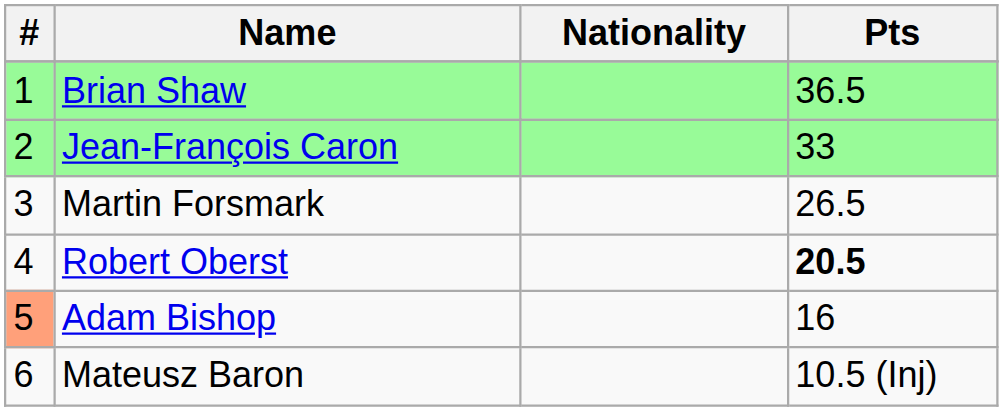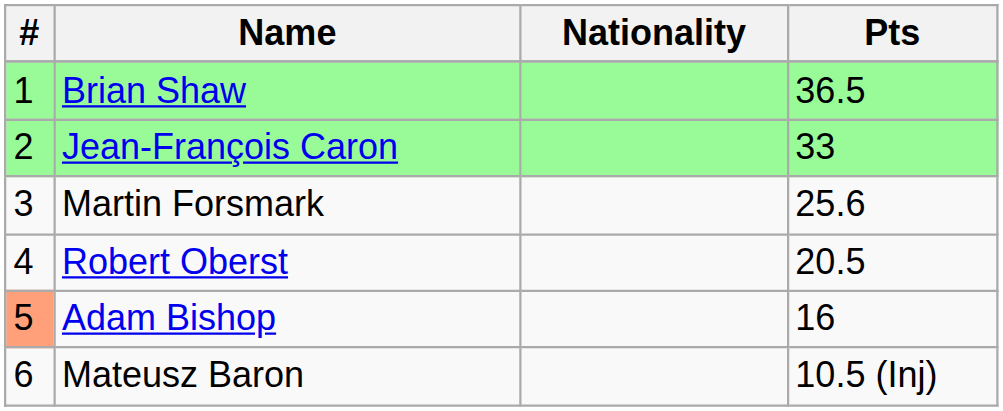Martin Forsmark | Pts: 26.5 -> 25.6
Robert Oberst | Pts: bold -> normal
